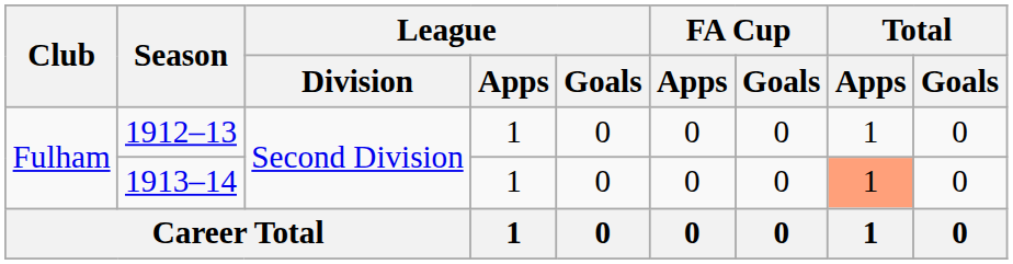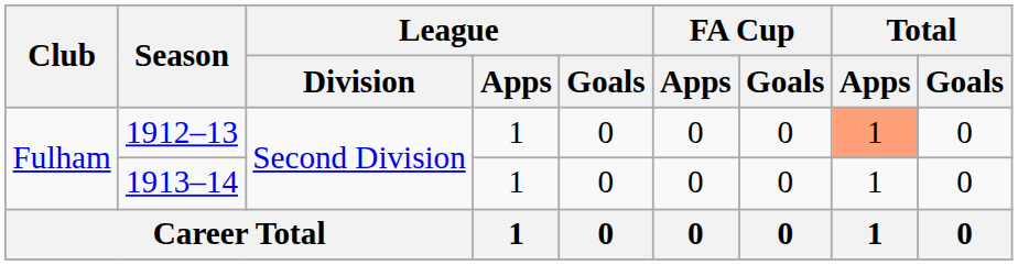1912–13 | Total / Apps: no background -> lightsalmon background
1913–14 | Total / Apps: lightsalmon background -> no background
